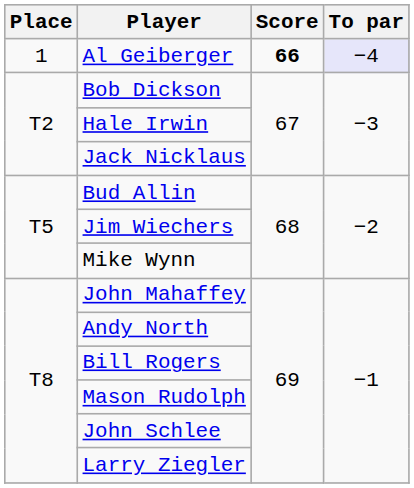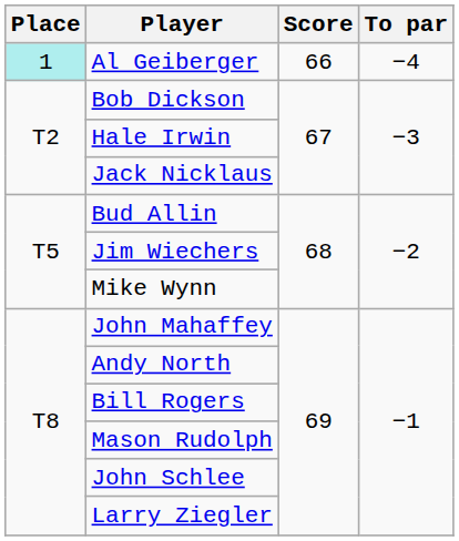Al Geiberger | Place: no background -> paleturquoise background
Al Geiberger | Score: bold -> normal
Al Geiberger | To par: lavender background -> no background
